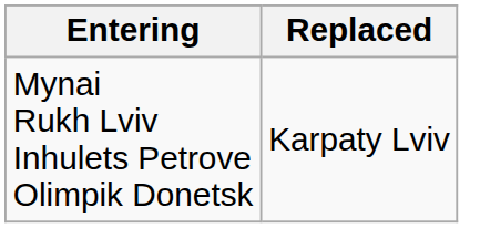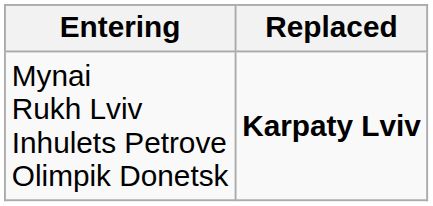Mynai Rukh Lviv Inhulets Petrove Olimpik Donetsk | Replaced: normal -> bold
